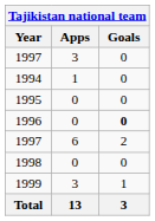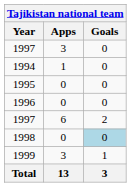1996 | Goals: bold -> normal
1998 | Goals: no background -> lightblue background
